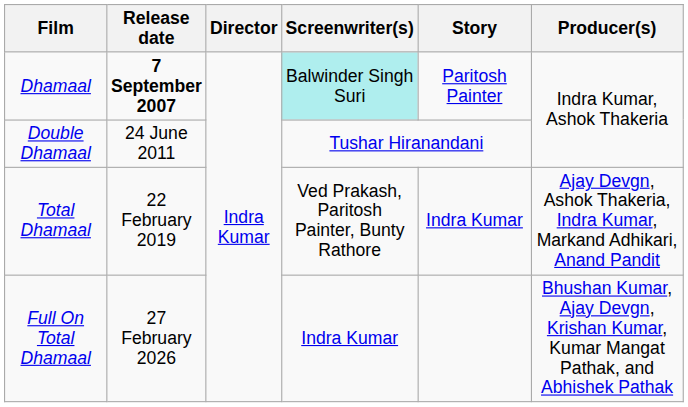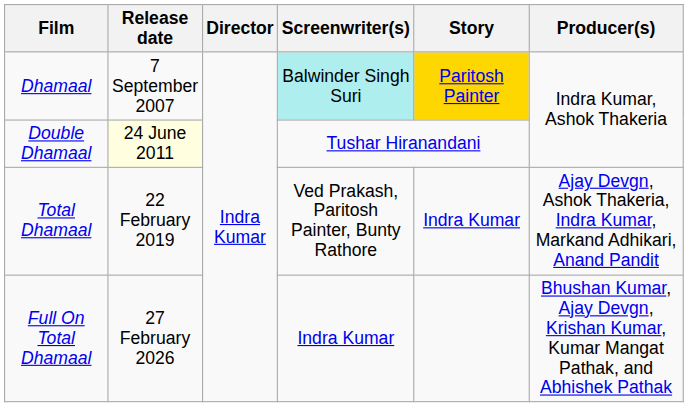Dhamaal | Release date: bold -> normal
Dhamaal | Story: no background -> gold background
Double Dhamaal | Release date: no background -> lightyellow background
